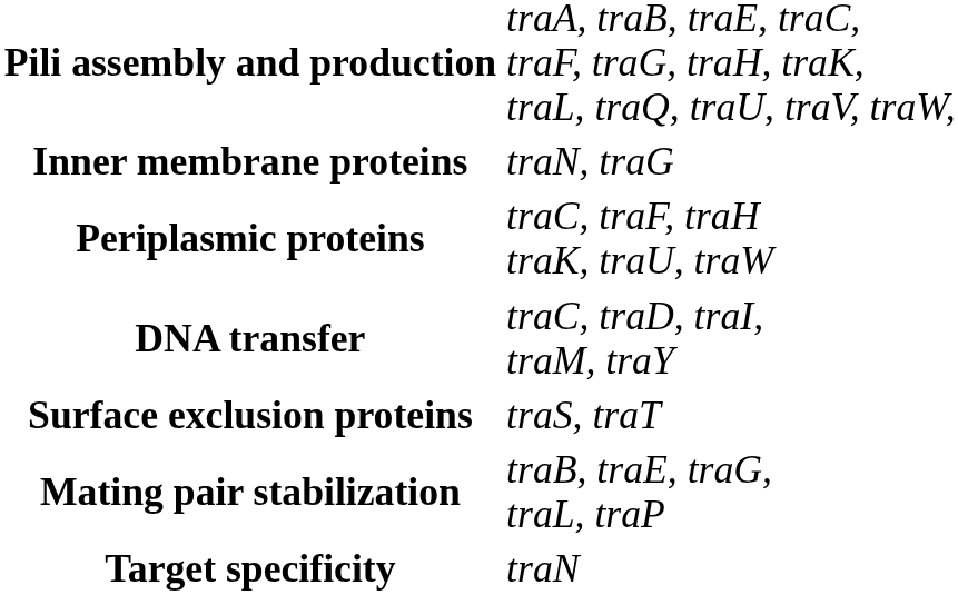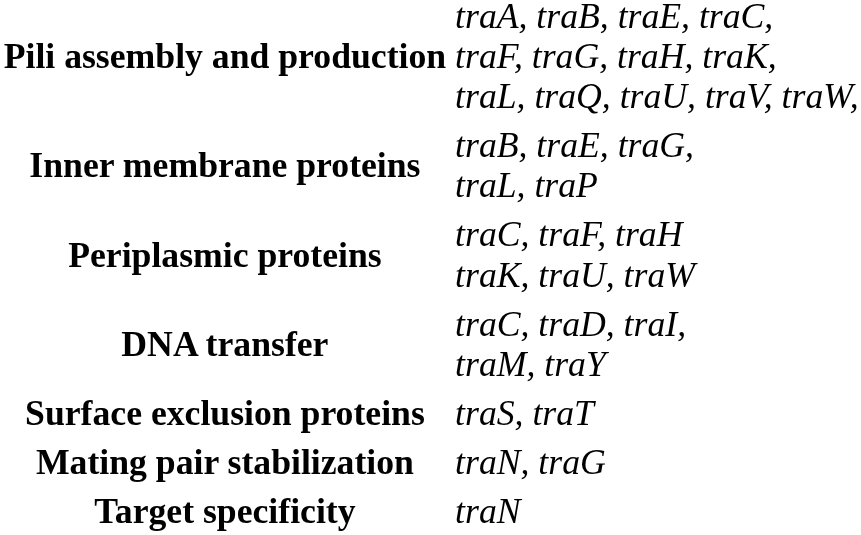Inner membrane proteins | column 2: traN, traG -> traB, traE, traG, traL, traP
Mating pair stabilization | column 2: traB, traE, traG, traL, traP -> traN, traG
